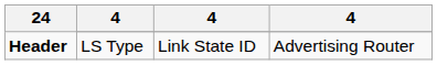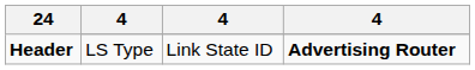LS Type | column 4: normal -> bold
